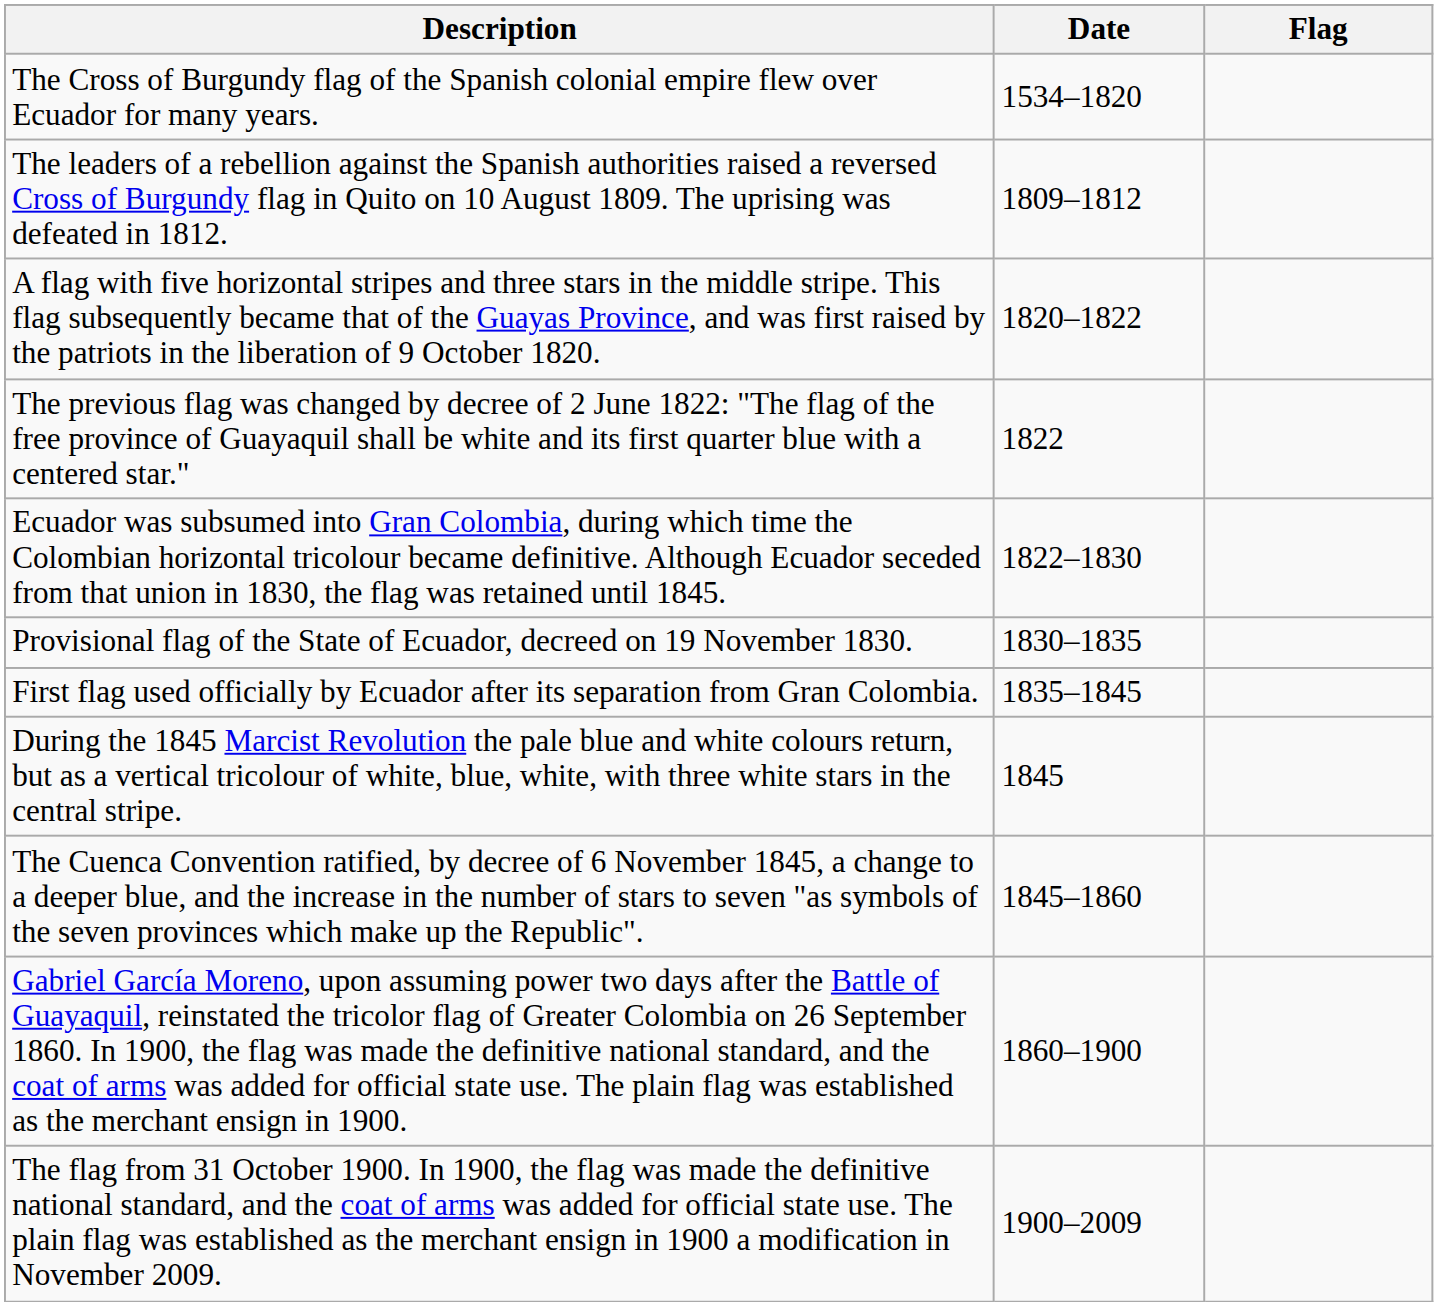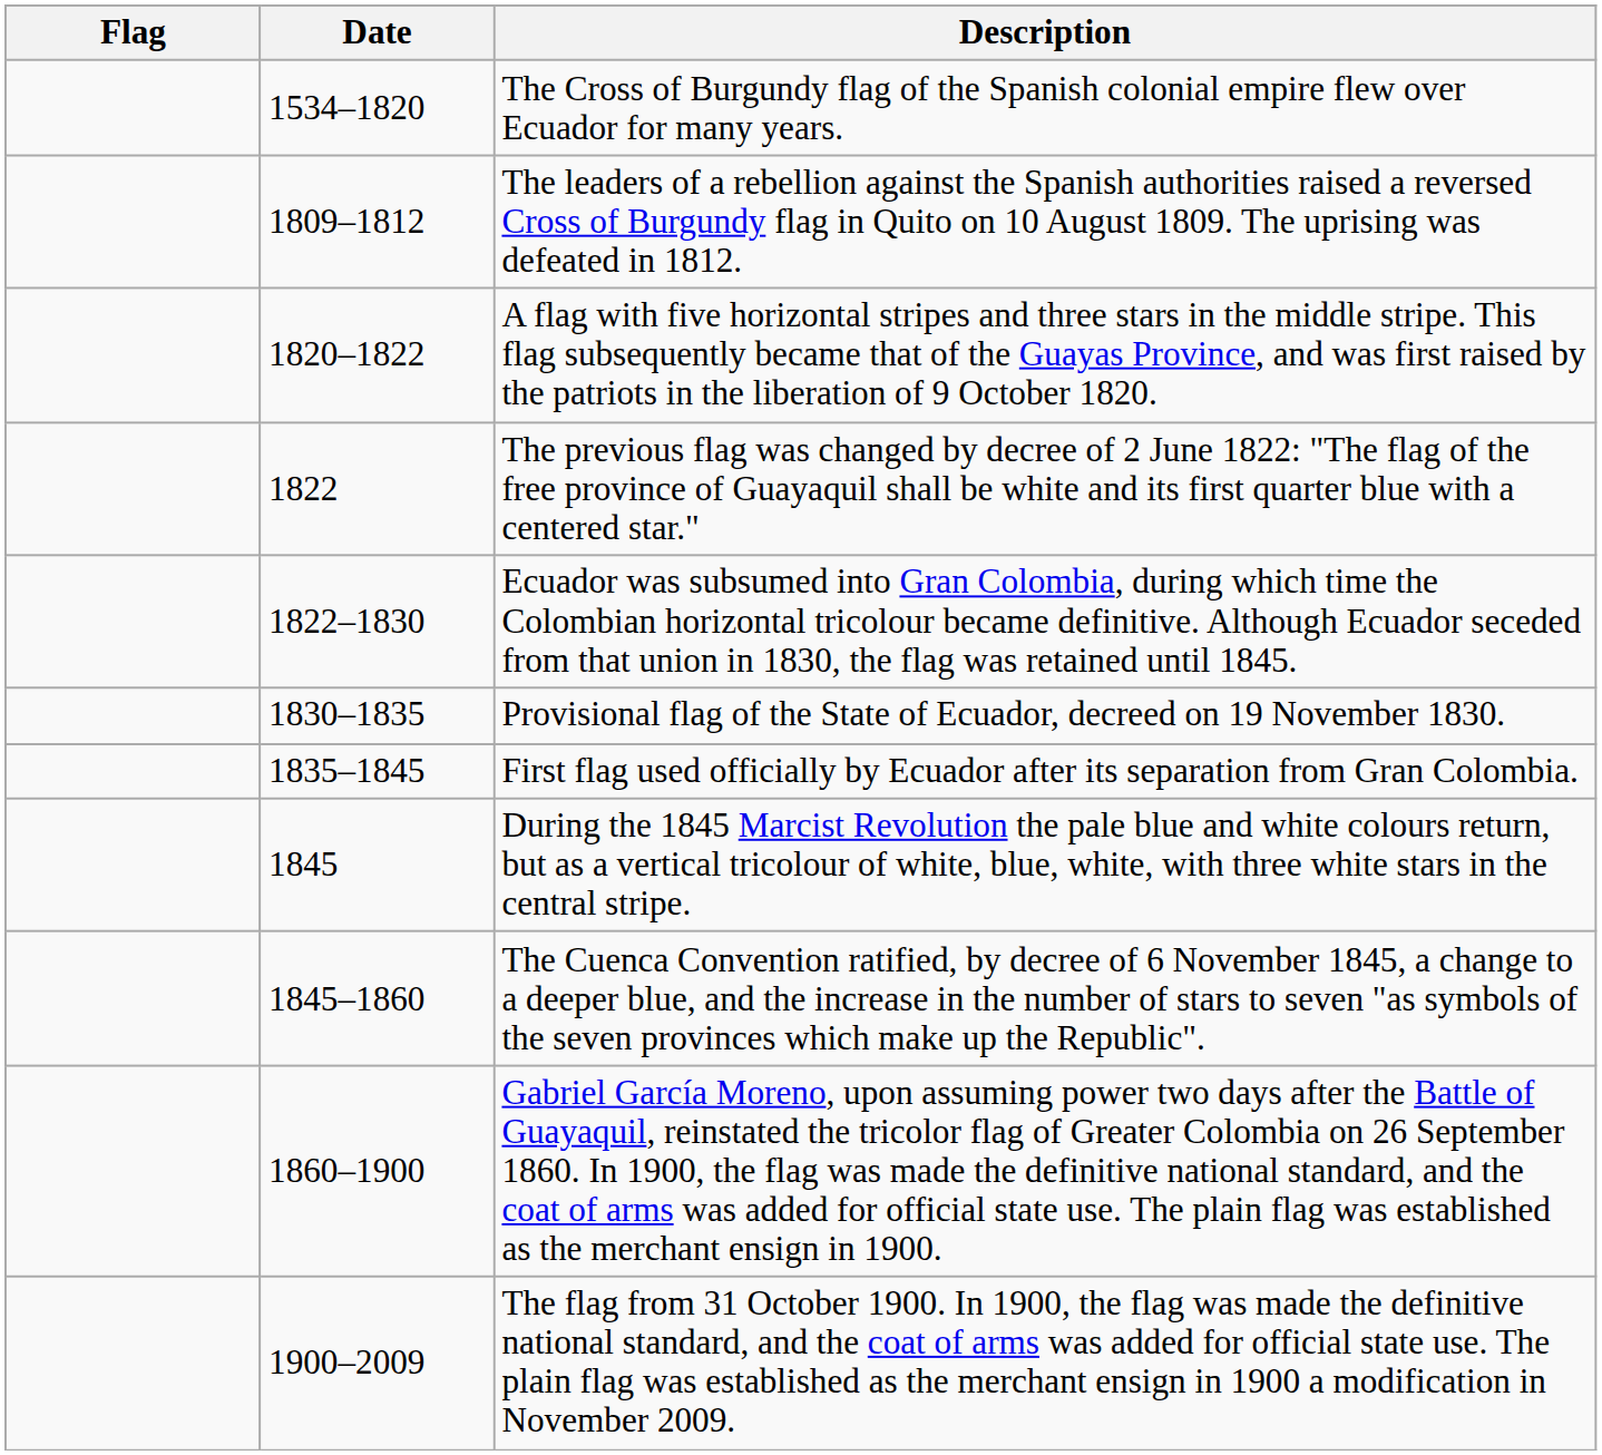columns swapped: Flag <-> Description
